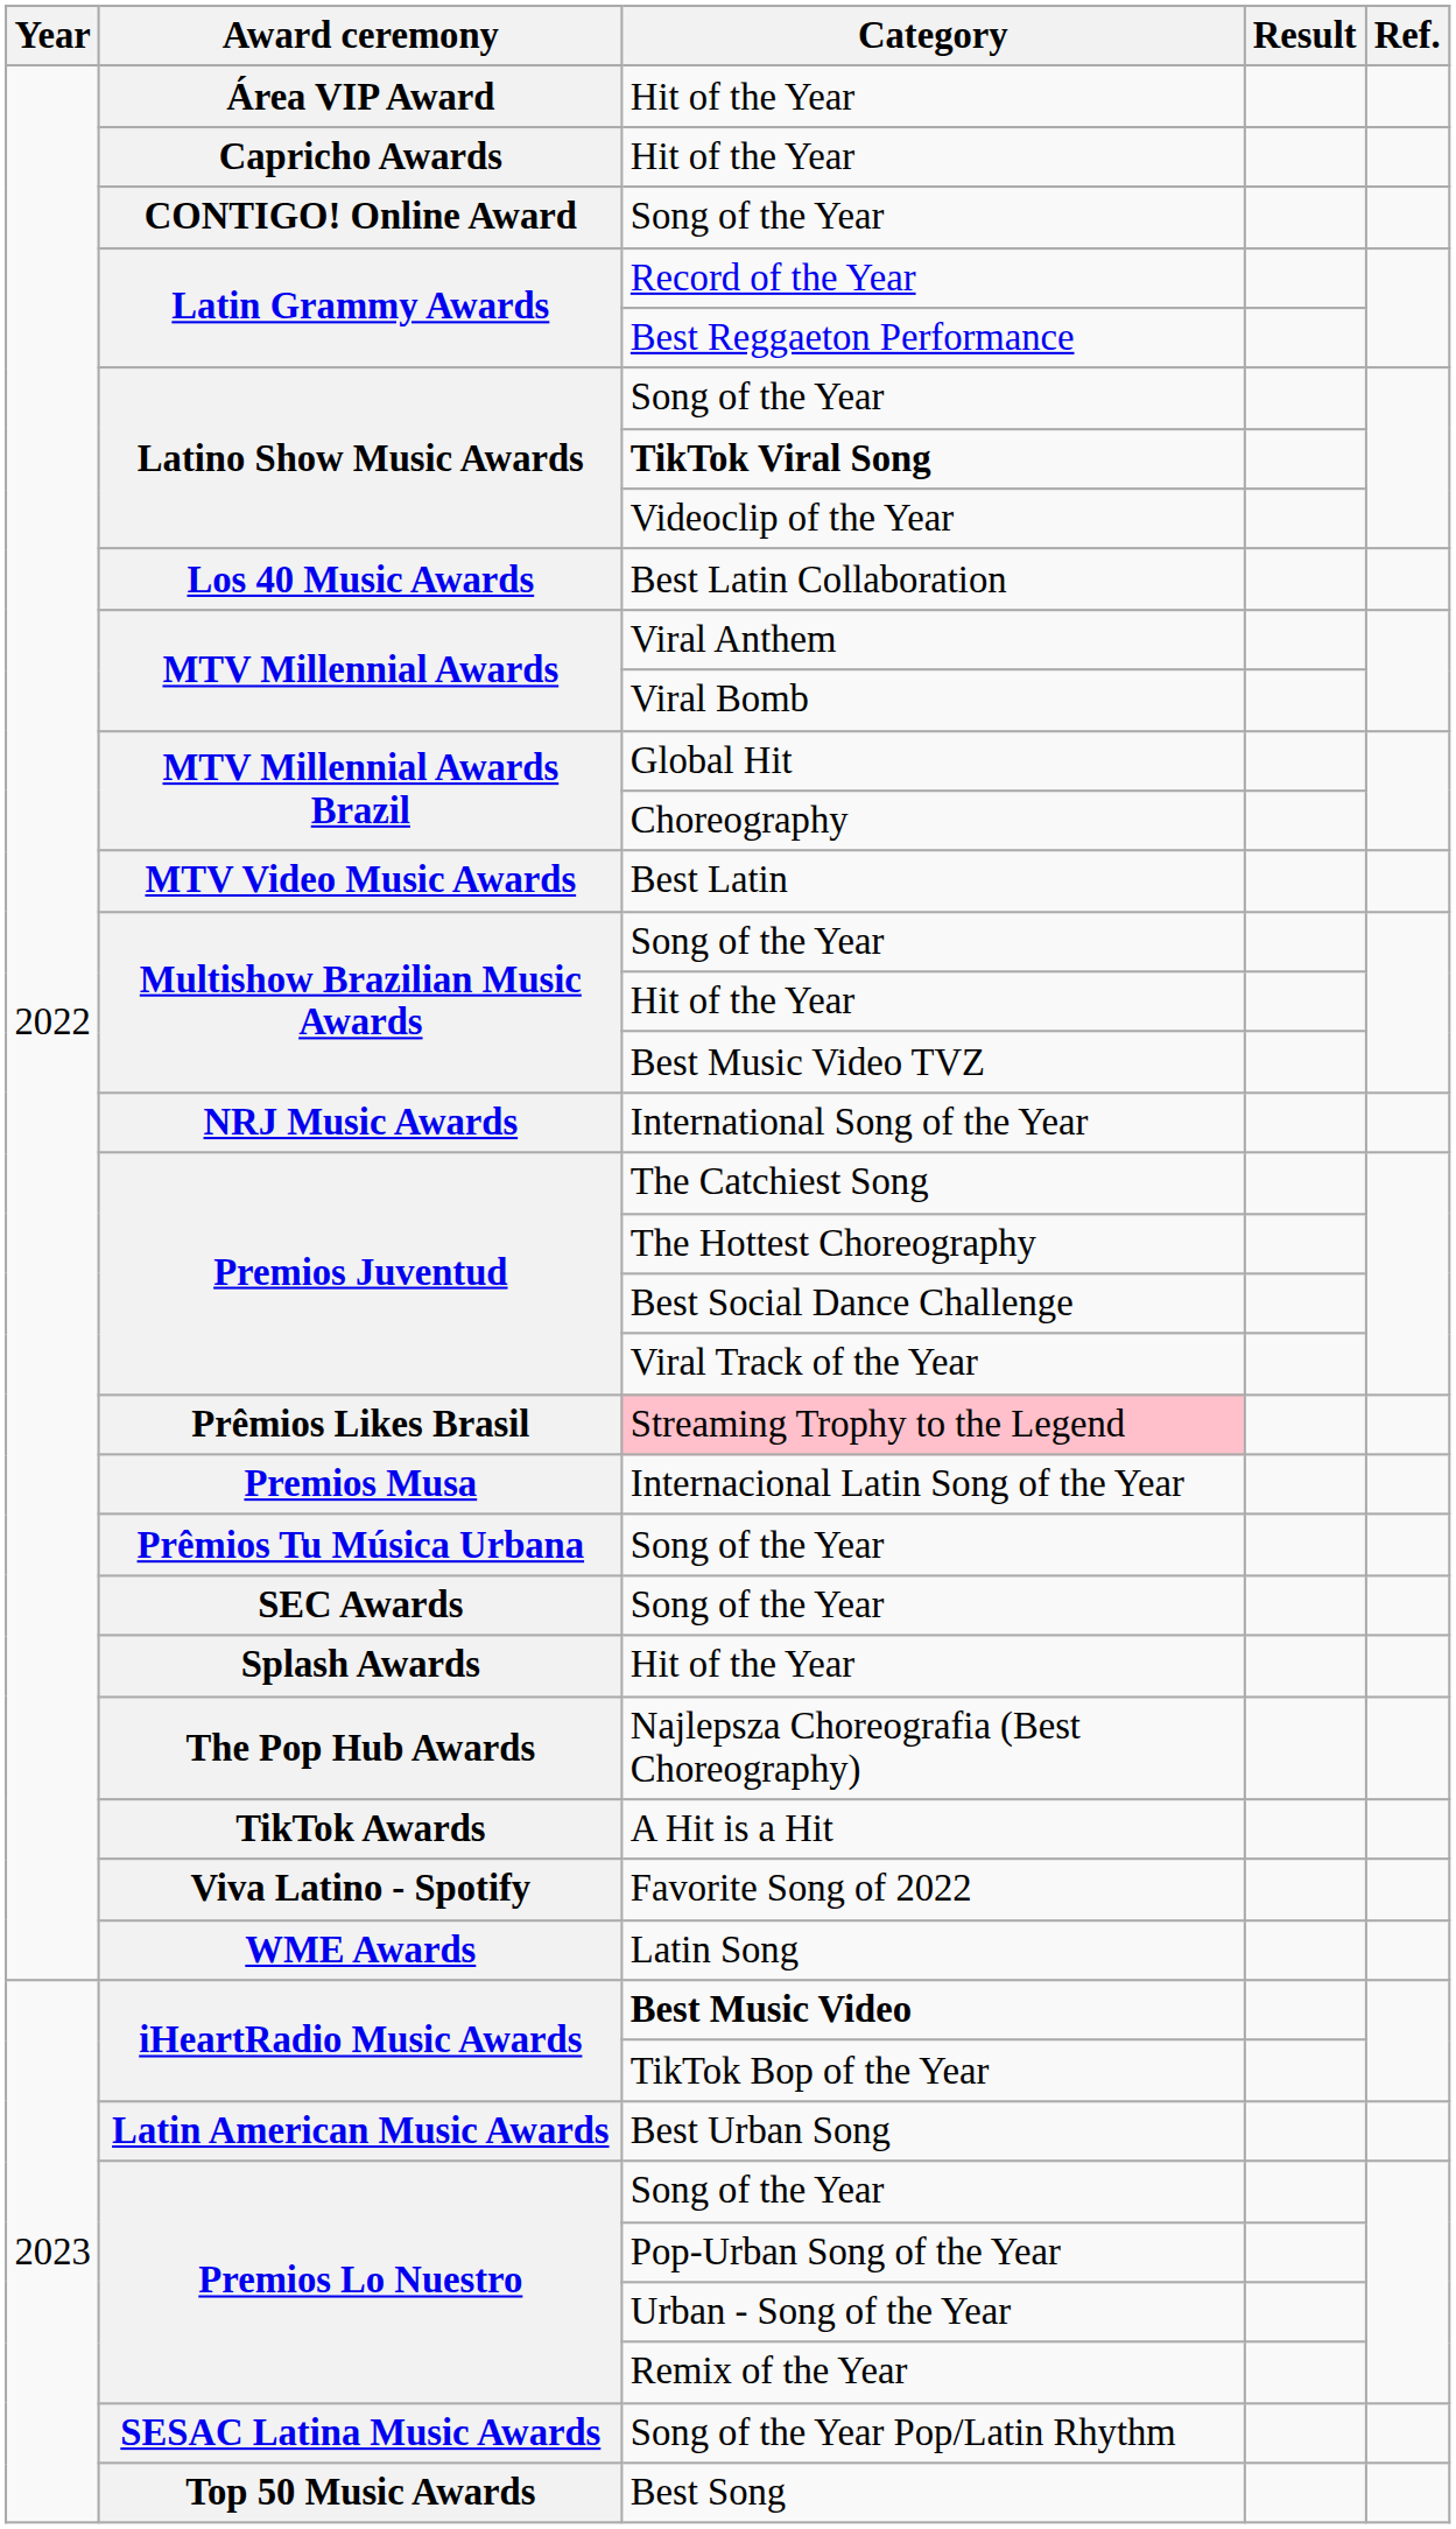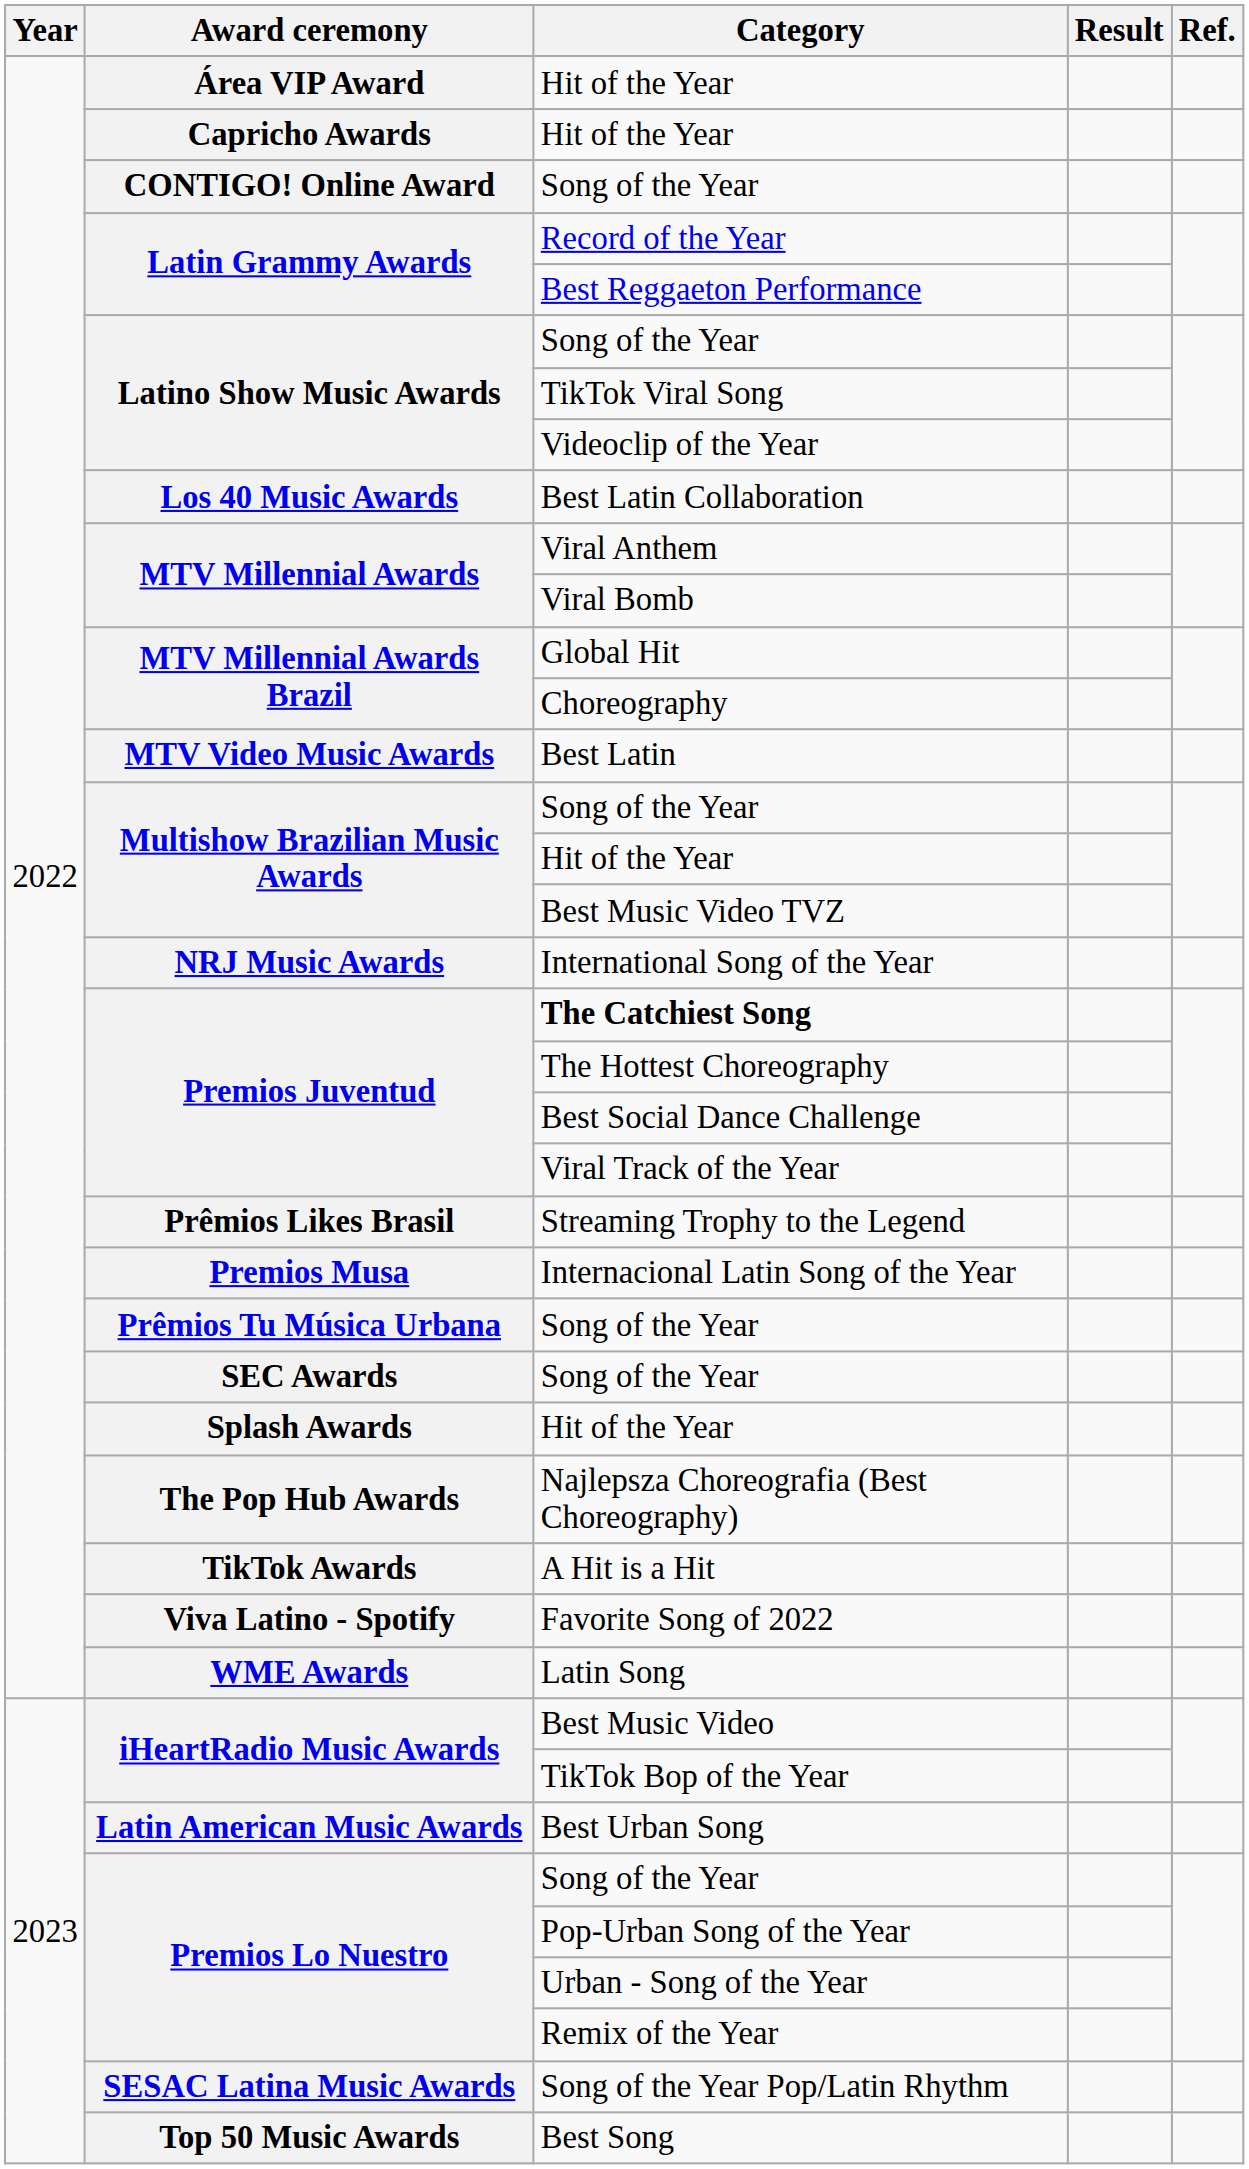TikTok Viral Song | Category: bold -> normal
The Catchiest Song | Category: normal -> bold
Streaming Trophy to the Legend | Category: pink background -> no background
Best Music Video | Category: bold -> normal
